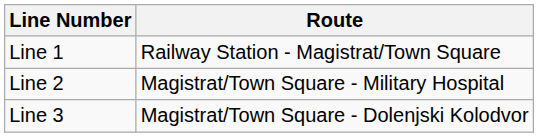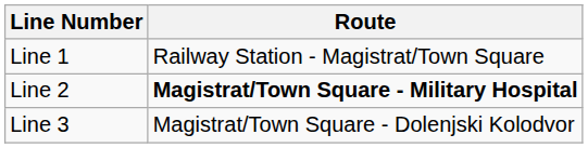Line 2 | Route: normal -> bold
